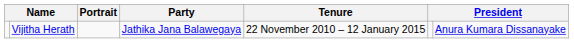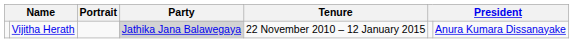Vijitha Herath | Party: no background -> lightgrey background
